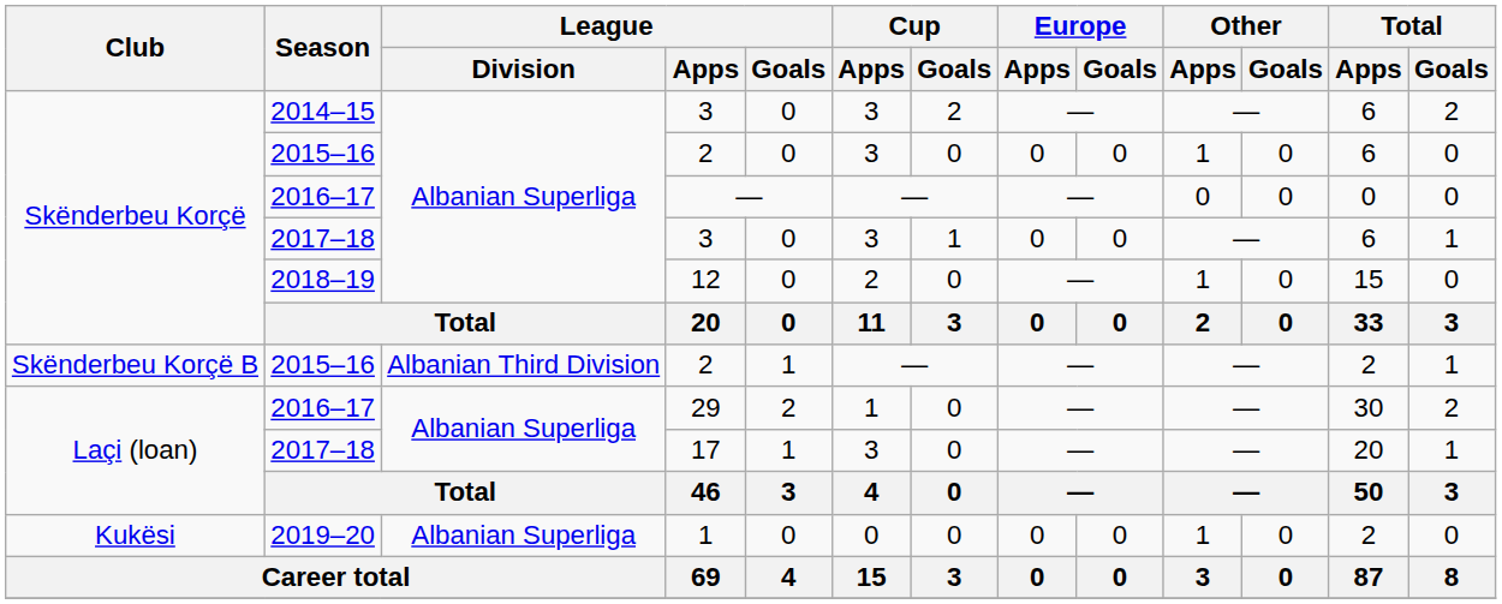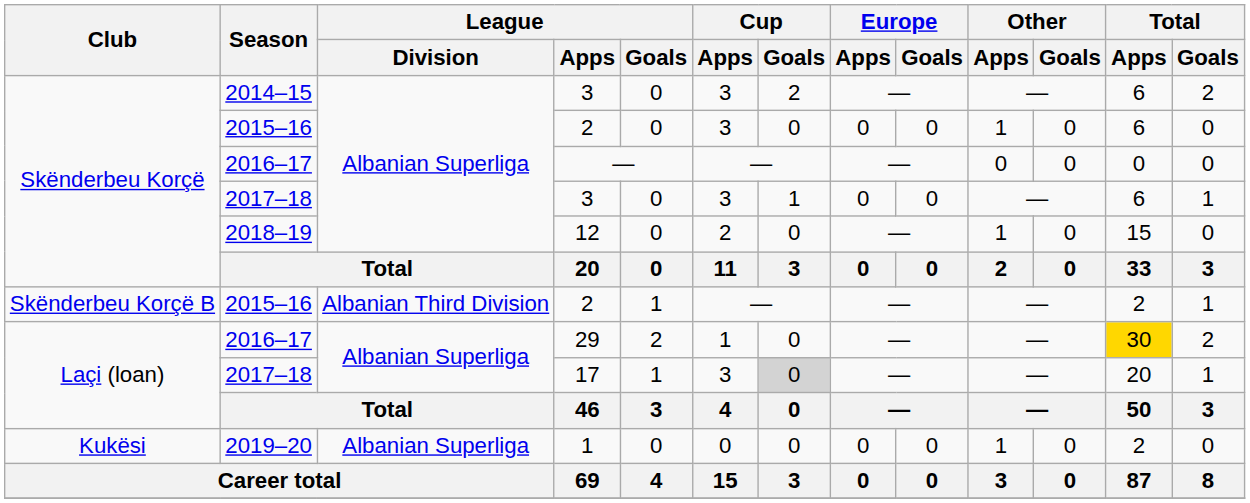29 | Total / Apps: no background -> gold background
17 | Cup / Goals: no background -> lightgrey background
